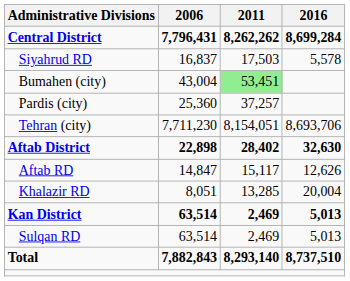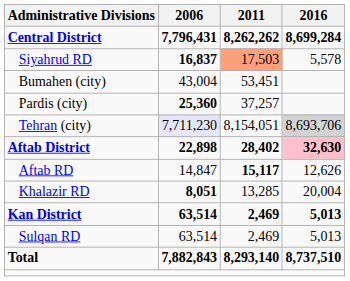Siyahrud RD | 2006: normal -> bold
Siyahrud RD | 2011: no background -> lightsalmon background
Bumahen (city) | 2011: lightgreen background -> no background
Pardis (city) | 2006: normal -> bold
Tehran (city) | 2006: no background -> lavender background
Tehran (city) | 2016: no background -> lightgrey background
Aftab District | 2016: no background -> pink background
Aftab RD | 2011: normal -> bold
Khalazir RD | 2006: normal -> bold
